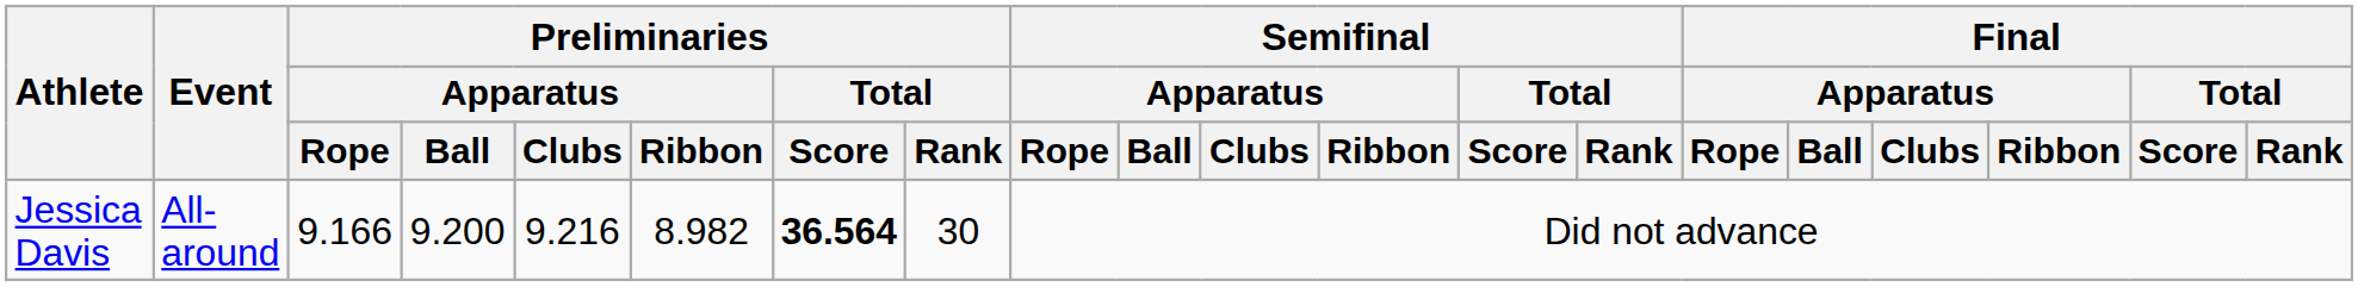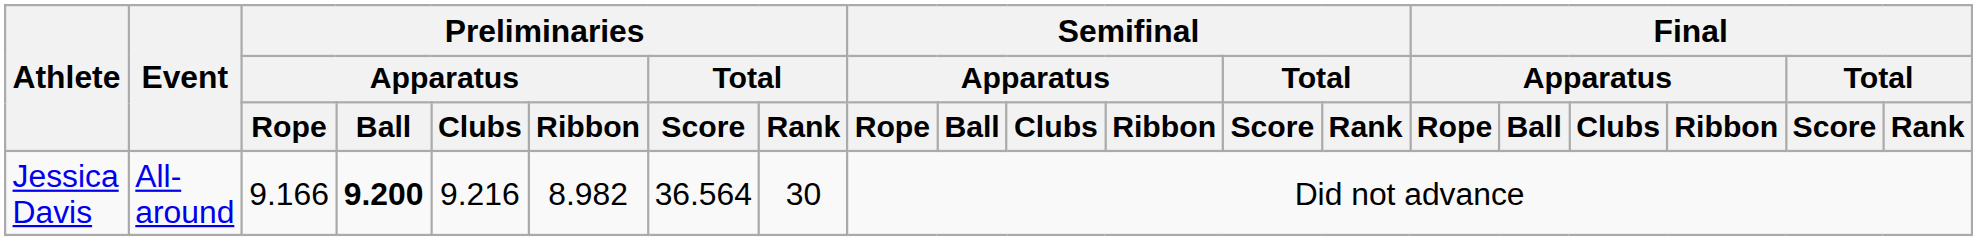row 4 | Preliminaries / Apparatus / Ball: normal -> bold
row 4 | Preliminaries / Total / Score: bold -> normal
